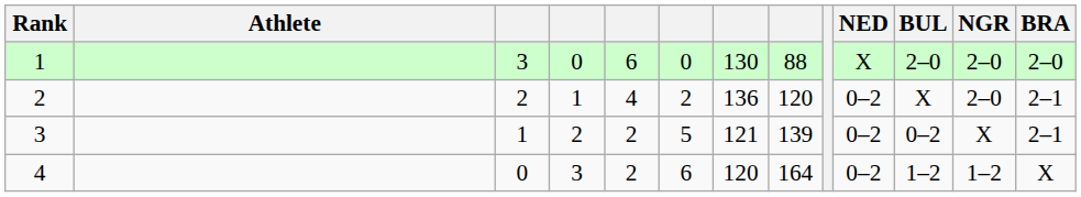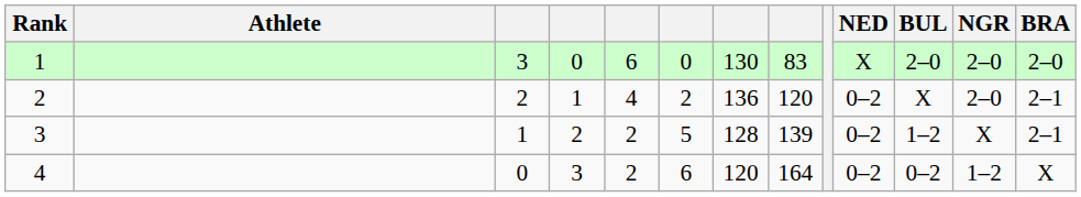row 2 | column 8: 88 -> 83
row 4 | column 7: 121 -> 128
row 4 | BUL: 0–2 -> 1–2
row 5 | BUL: 1–2 -> 0–2
